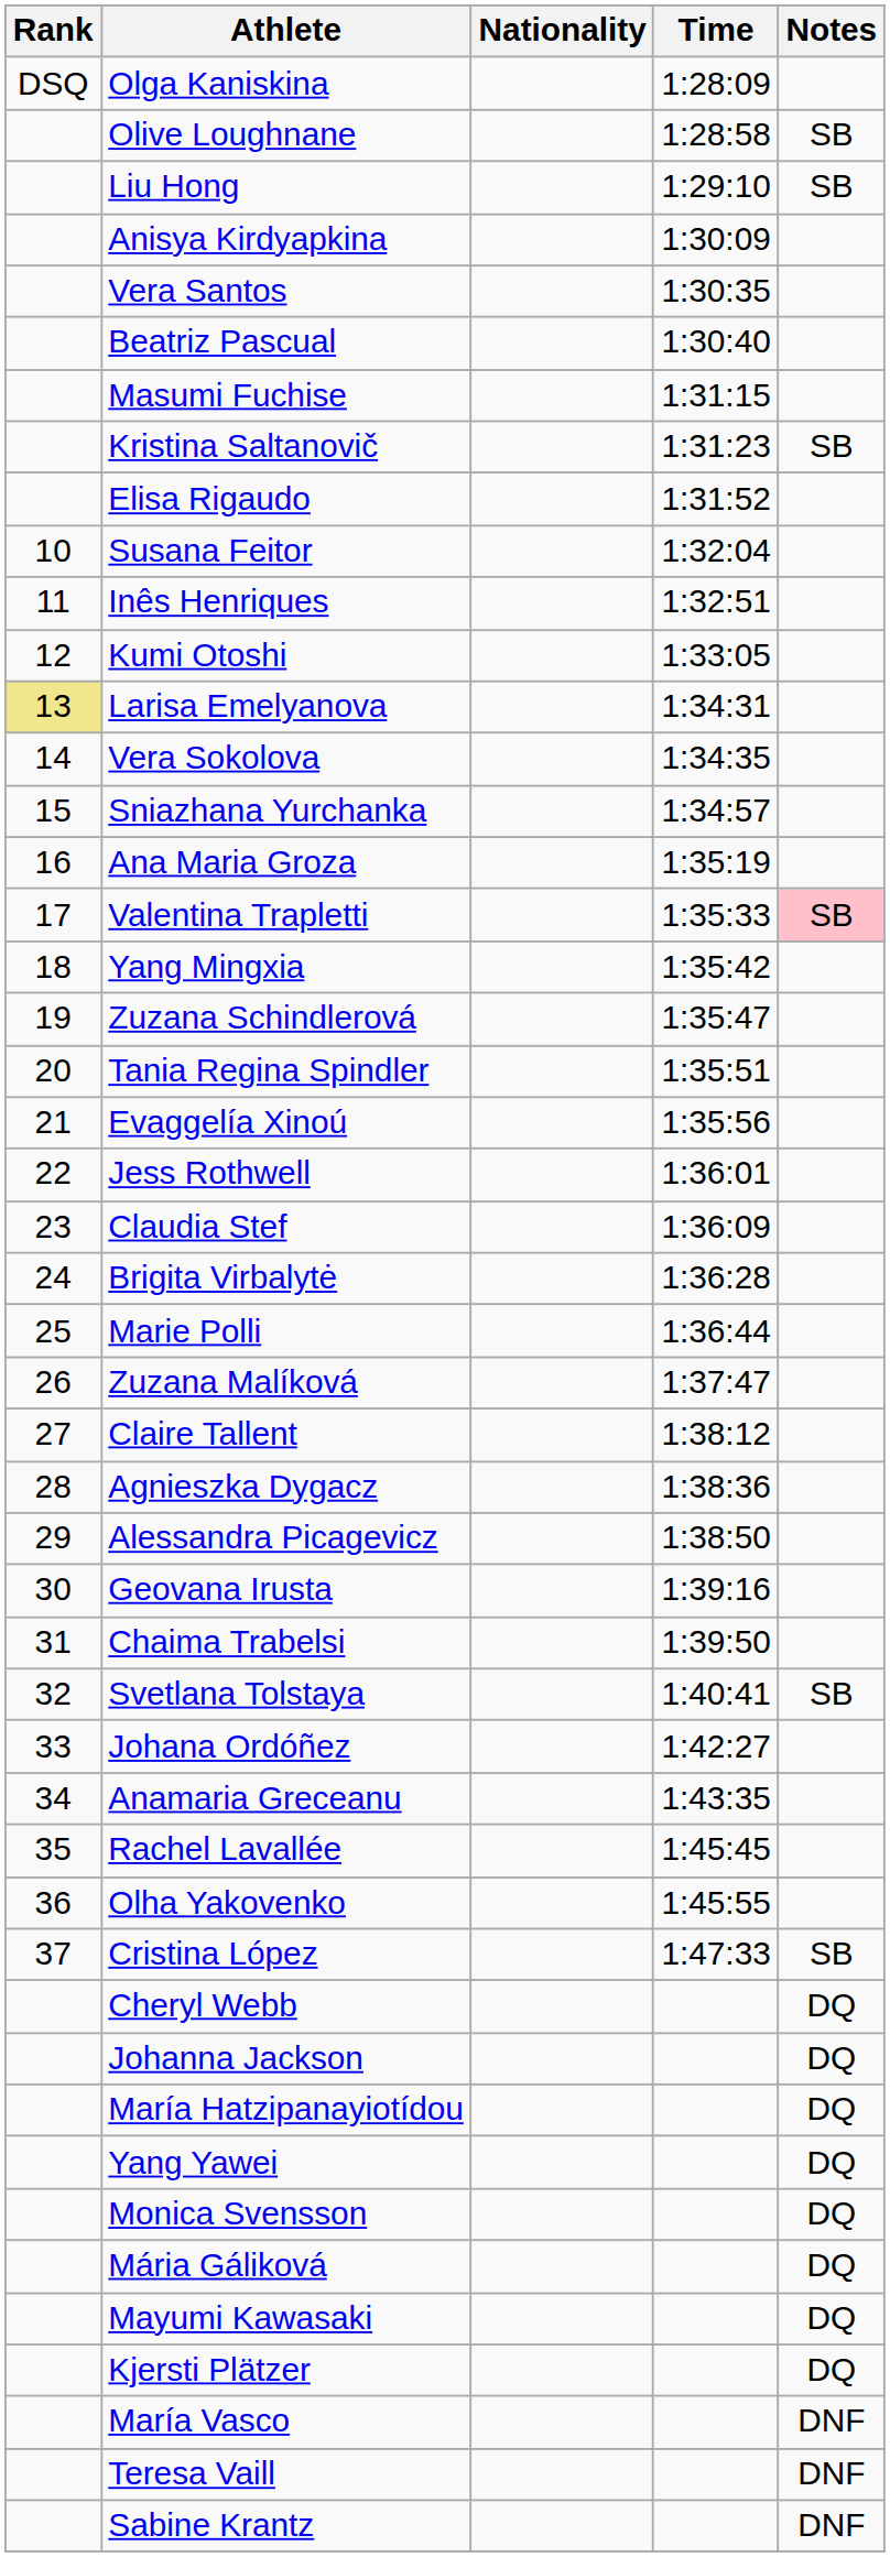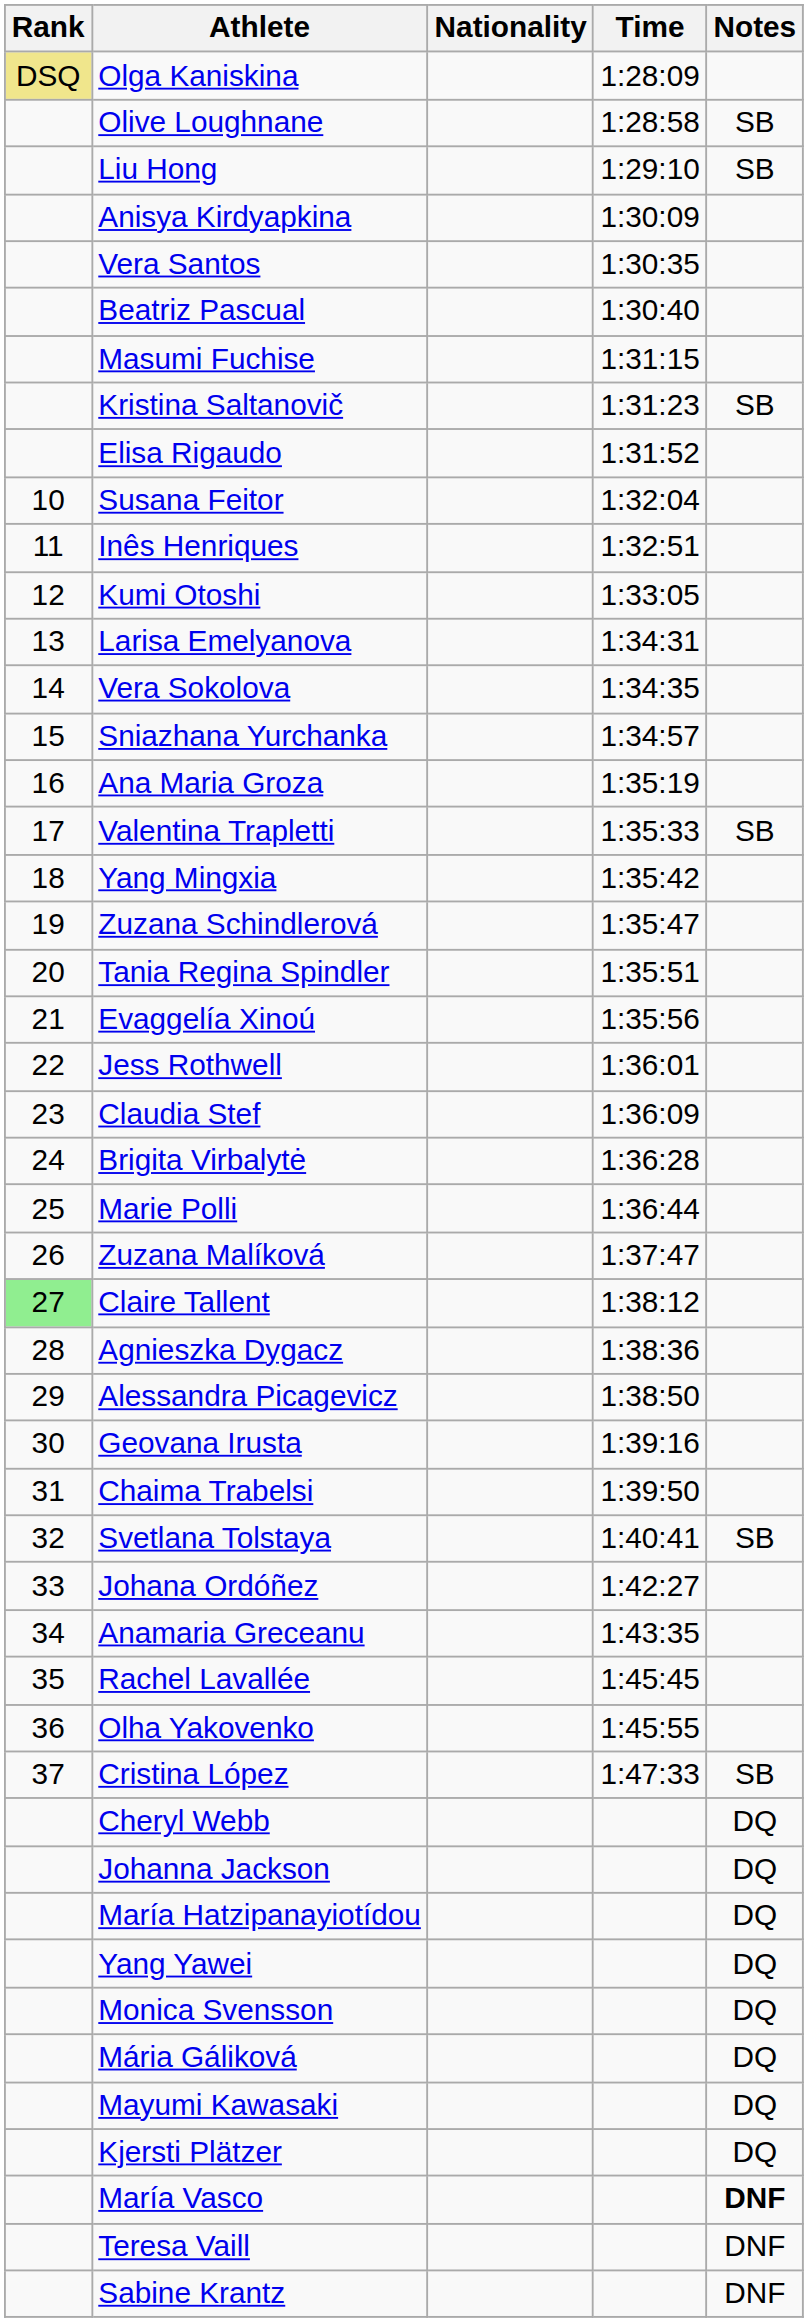Olga Kaniskina | Rank: no background -> khaki background
Larisa Emelyanova | Rank: khaki background -> no background
Valentina Trapletti | Notes: pink background -> no background
Claire Tallent | Rank: no background -> lightgreen background
María Vasco | Notes: normal -> bold
